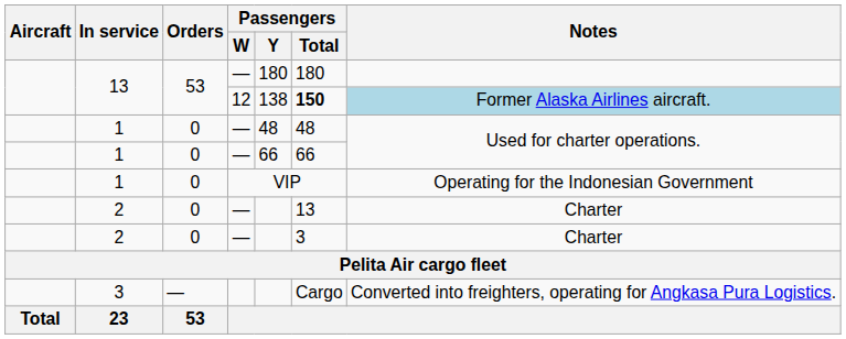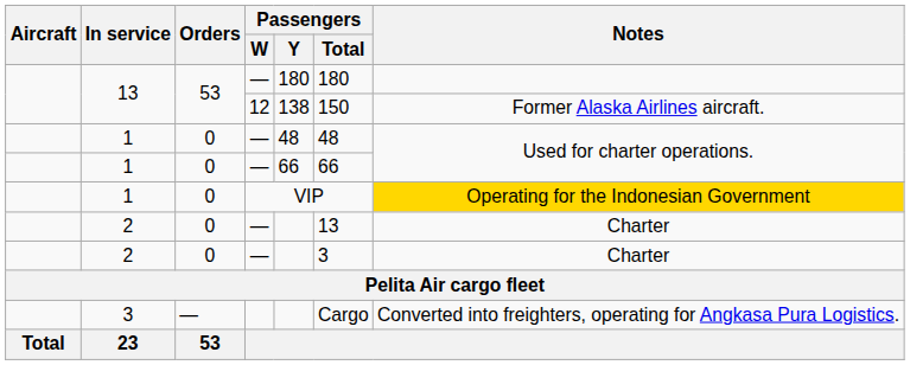13 / 12 | Passengers / Total: bold -> normal
13 / 12 | Notes: lightblue background -> no background
1 / VIP | Notes: no background -> gold background
